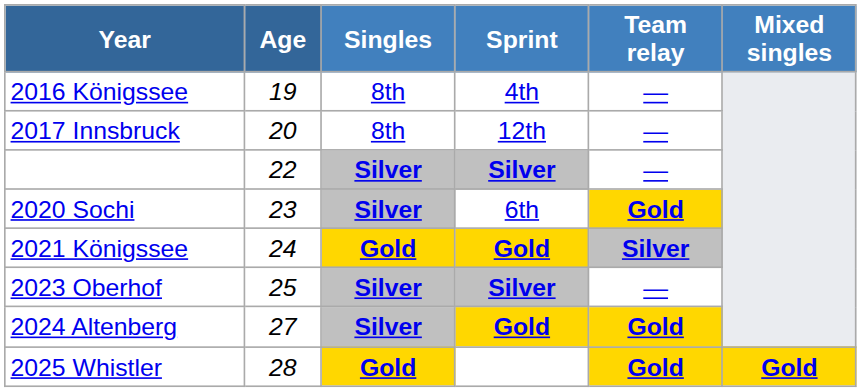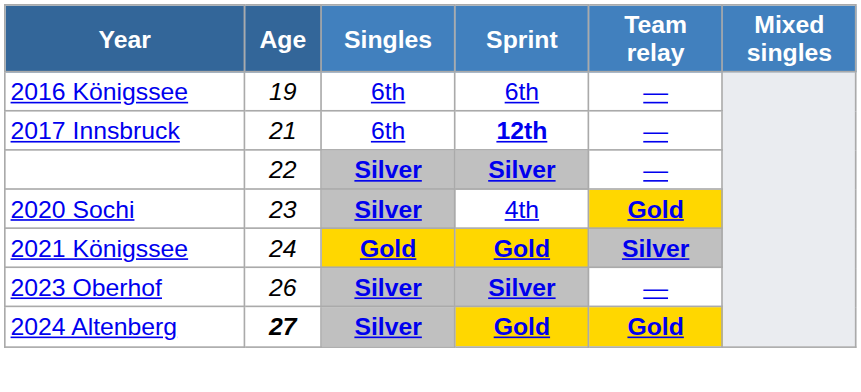2016 Königssee | Singles: 8th -> 6th
2016 Königssee | Sprint: 4th -> 6th
2017 Innsbruck | Age: 20 -> 21
2017 Innsbruck | Singles: 8th -> 6th
2017 Innsbruck | Sprint: normal -> bold
2020 Sochi | Sprint: 6th -> 4th
2023 Oberhof | Age: 25 -> 26
2024 Altenberg | Age: normal -> bold
- row: 2025 Whistler | 28 | Gold | Gold | Gold
